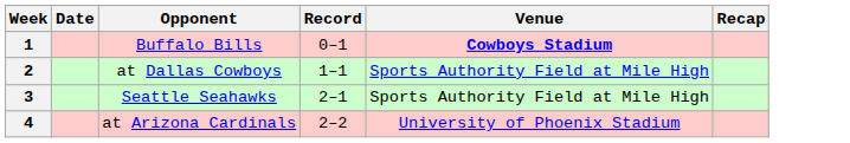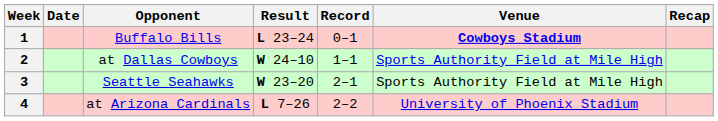+ column: Result | L 23–24 | W 24–10 | W 23–20 | L 7–26
